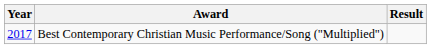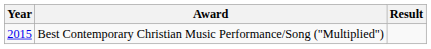row 2 | Year: 2017 -> 2015
